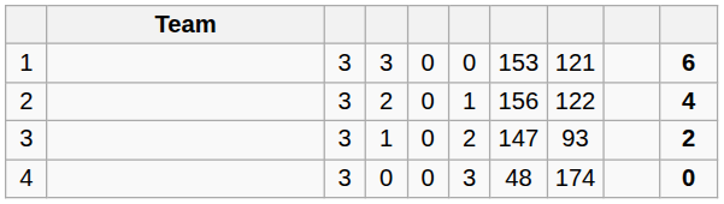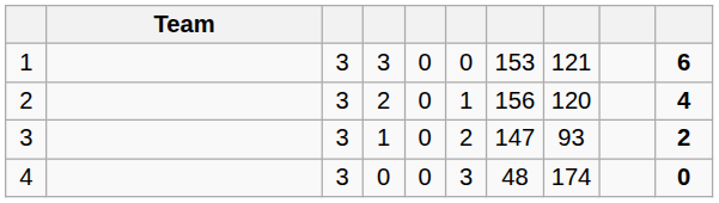row 3 | column 8: 122 -> 120
